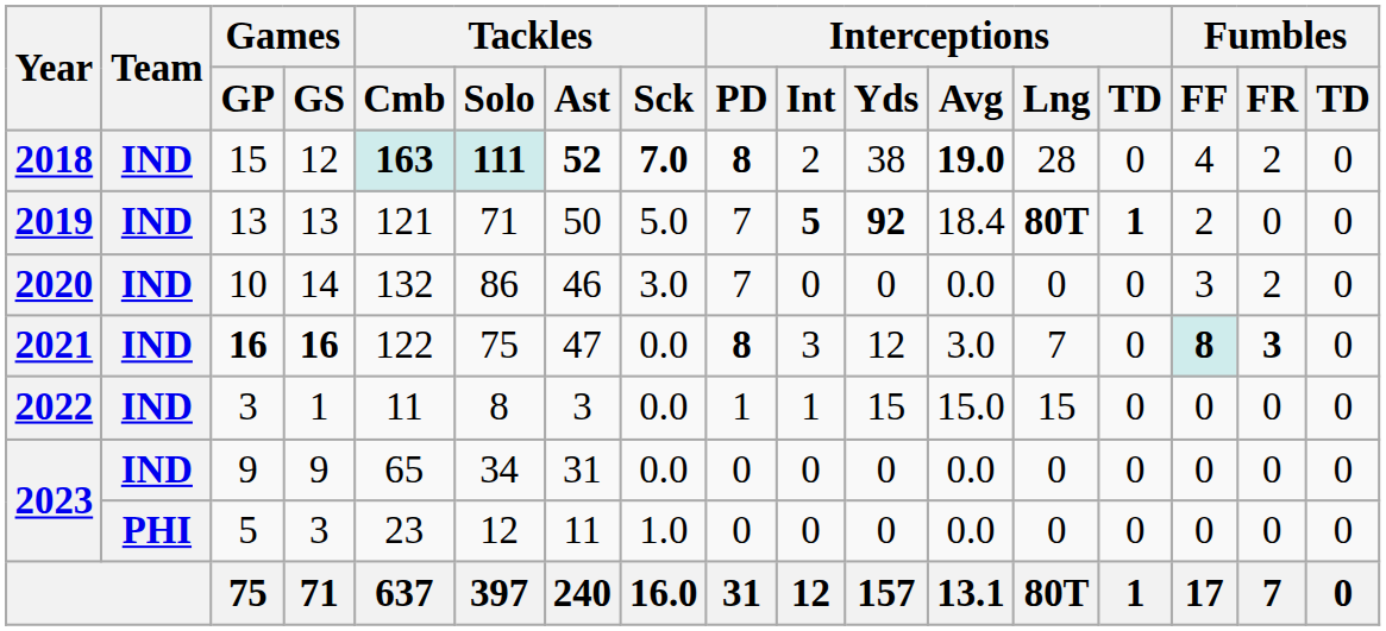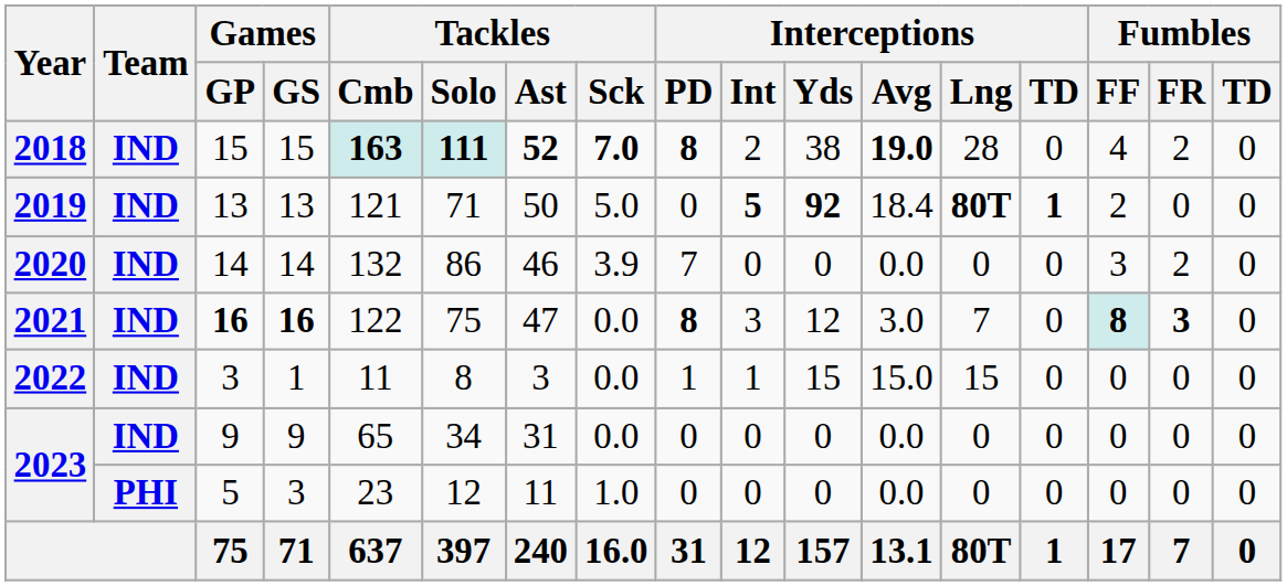row 3 | Games / GS: 12 -> 15
row 4 | Interceptions / PD: 7 -> 0
row 5 | Games / GP: 10 -> 14
row 5 | Tackles / Sck: 3.0 -> 3.9
